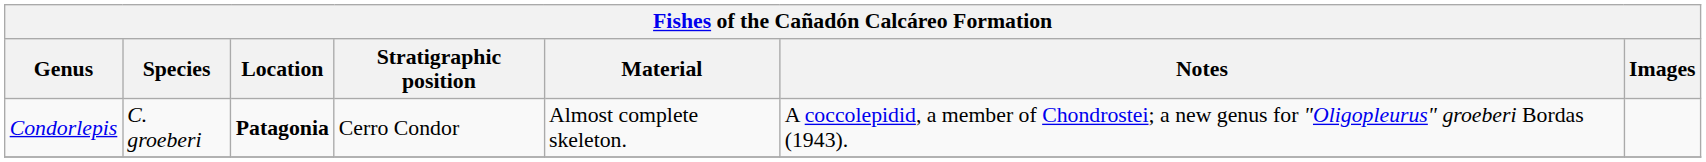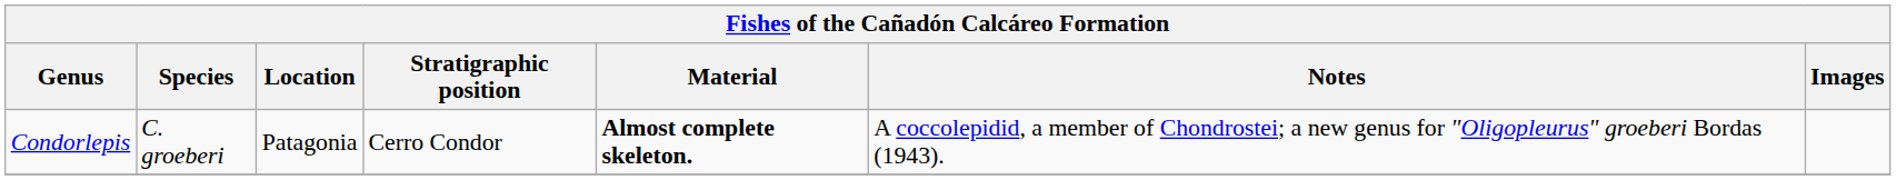Condorlepis | Location: bold -> normal
Condorlepis | Material: normal -> bold
